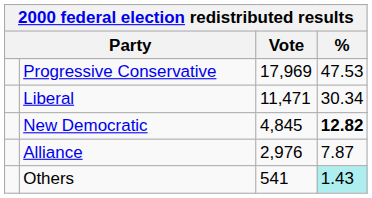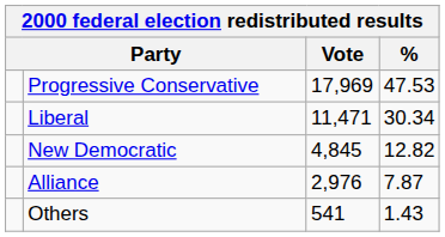New Democratic | %: bold -> normal
Others | %: paleturquoise background -> no background
